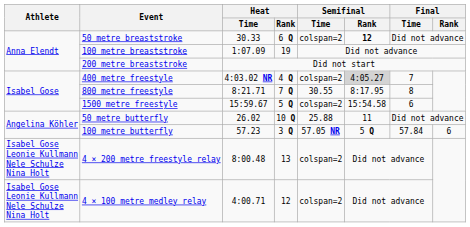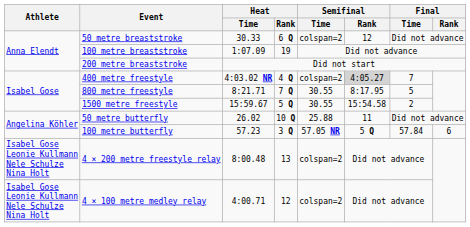50 metre breaststroke | Semifinal / Rank: bold -> normal
800 metre freestyle | Final / Time: 8 -> 5
1500 metre freestyle | Semifinal / Time: colspan=2 -> 30.55
1500 metre freestyle | Final / Time: 6 -> 2
